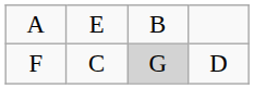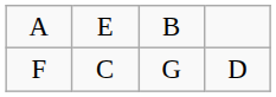F | column 3: lightgrey background -> no background
